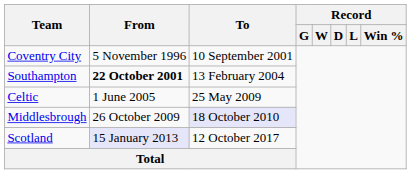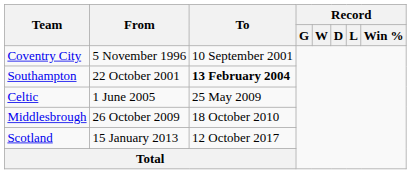Southampton | From: bold -> normal
Southampton | To: normal -> bold
Middlesbrough | To: lavender background -> no background
Scotland | From: lavender background -> no background
